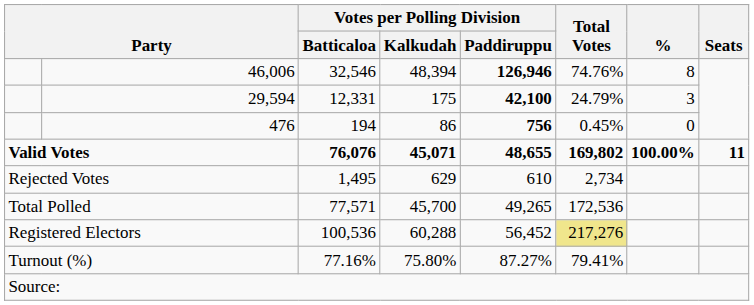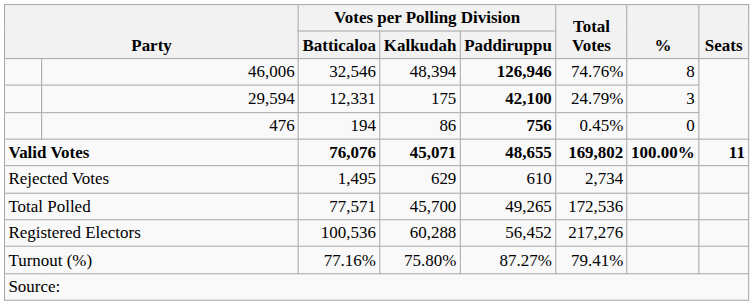Registered Electors | Total Votes: khaki background -> no background
